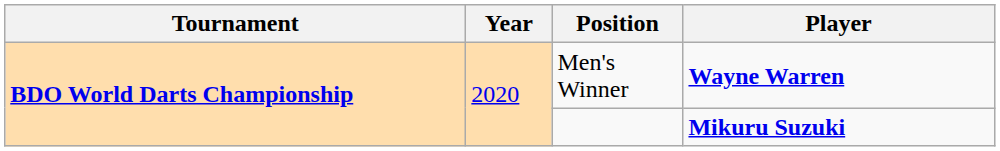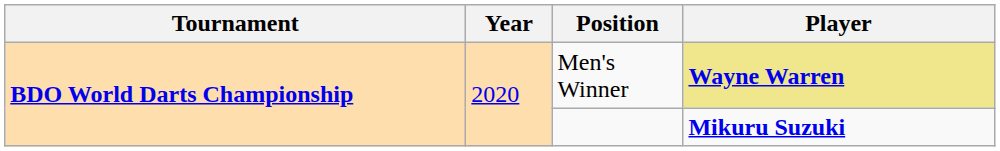Men's Winner | Player: no background -> khaki background
